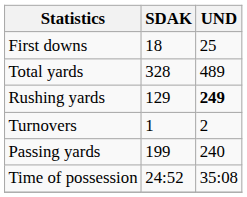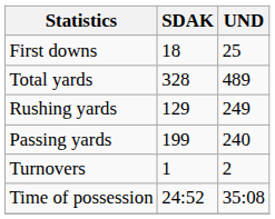Rushing yards | UND: bold -> normal
rows swapped: Passing yards <-> Turnovers
